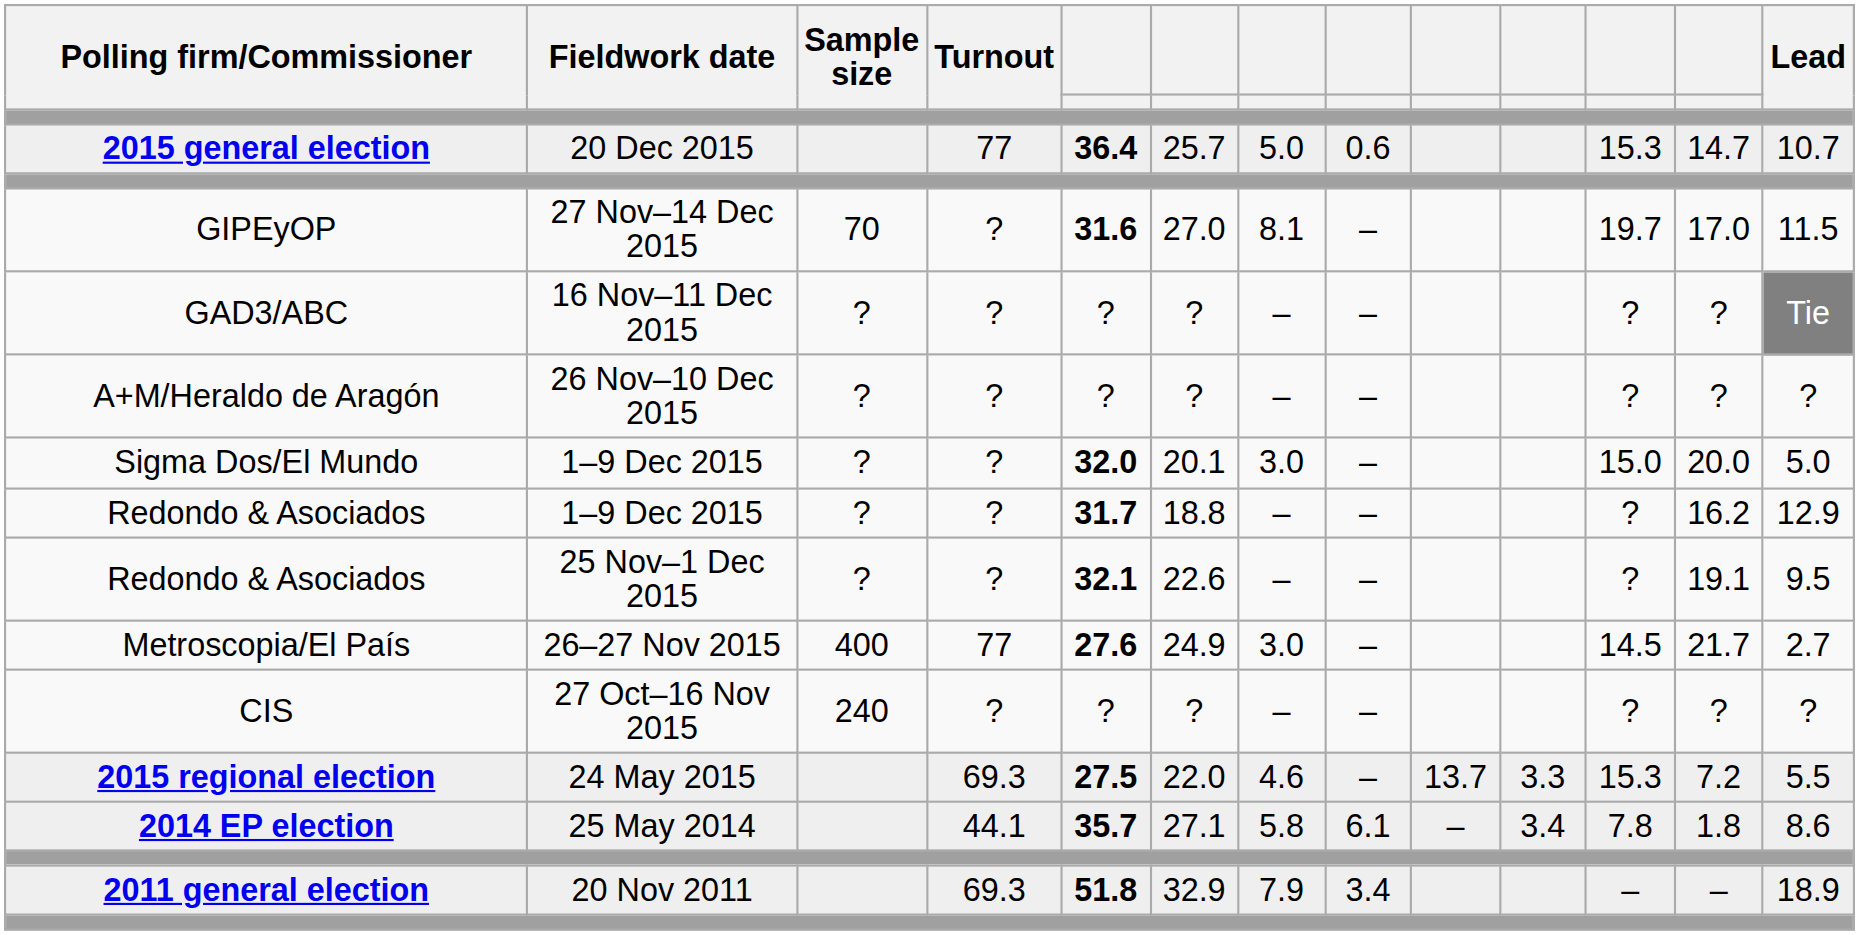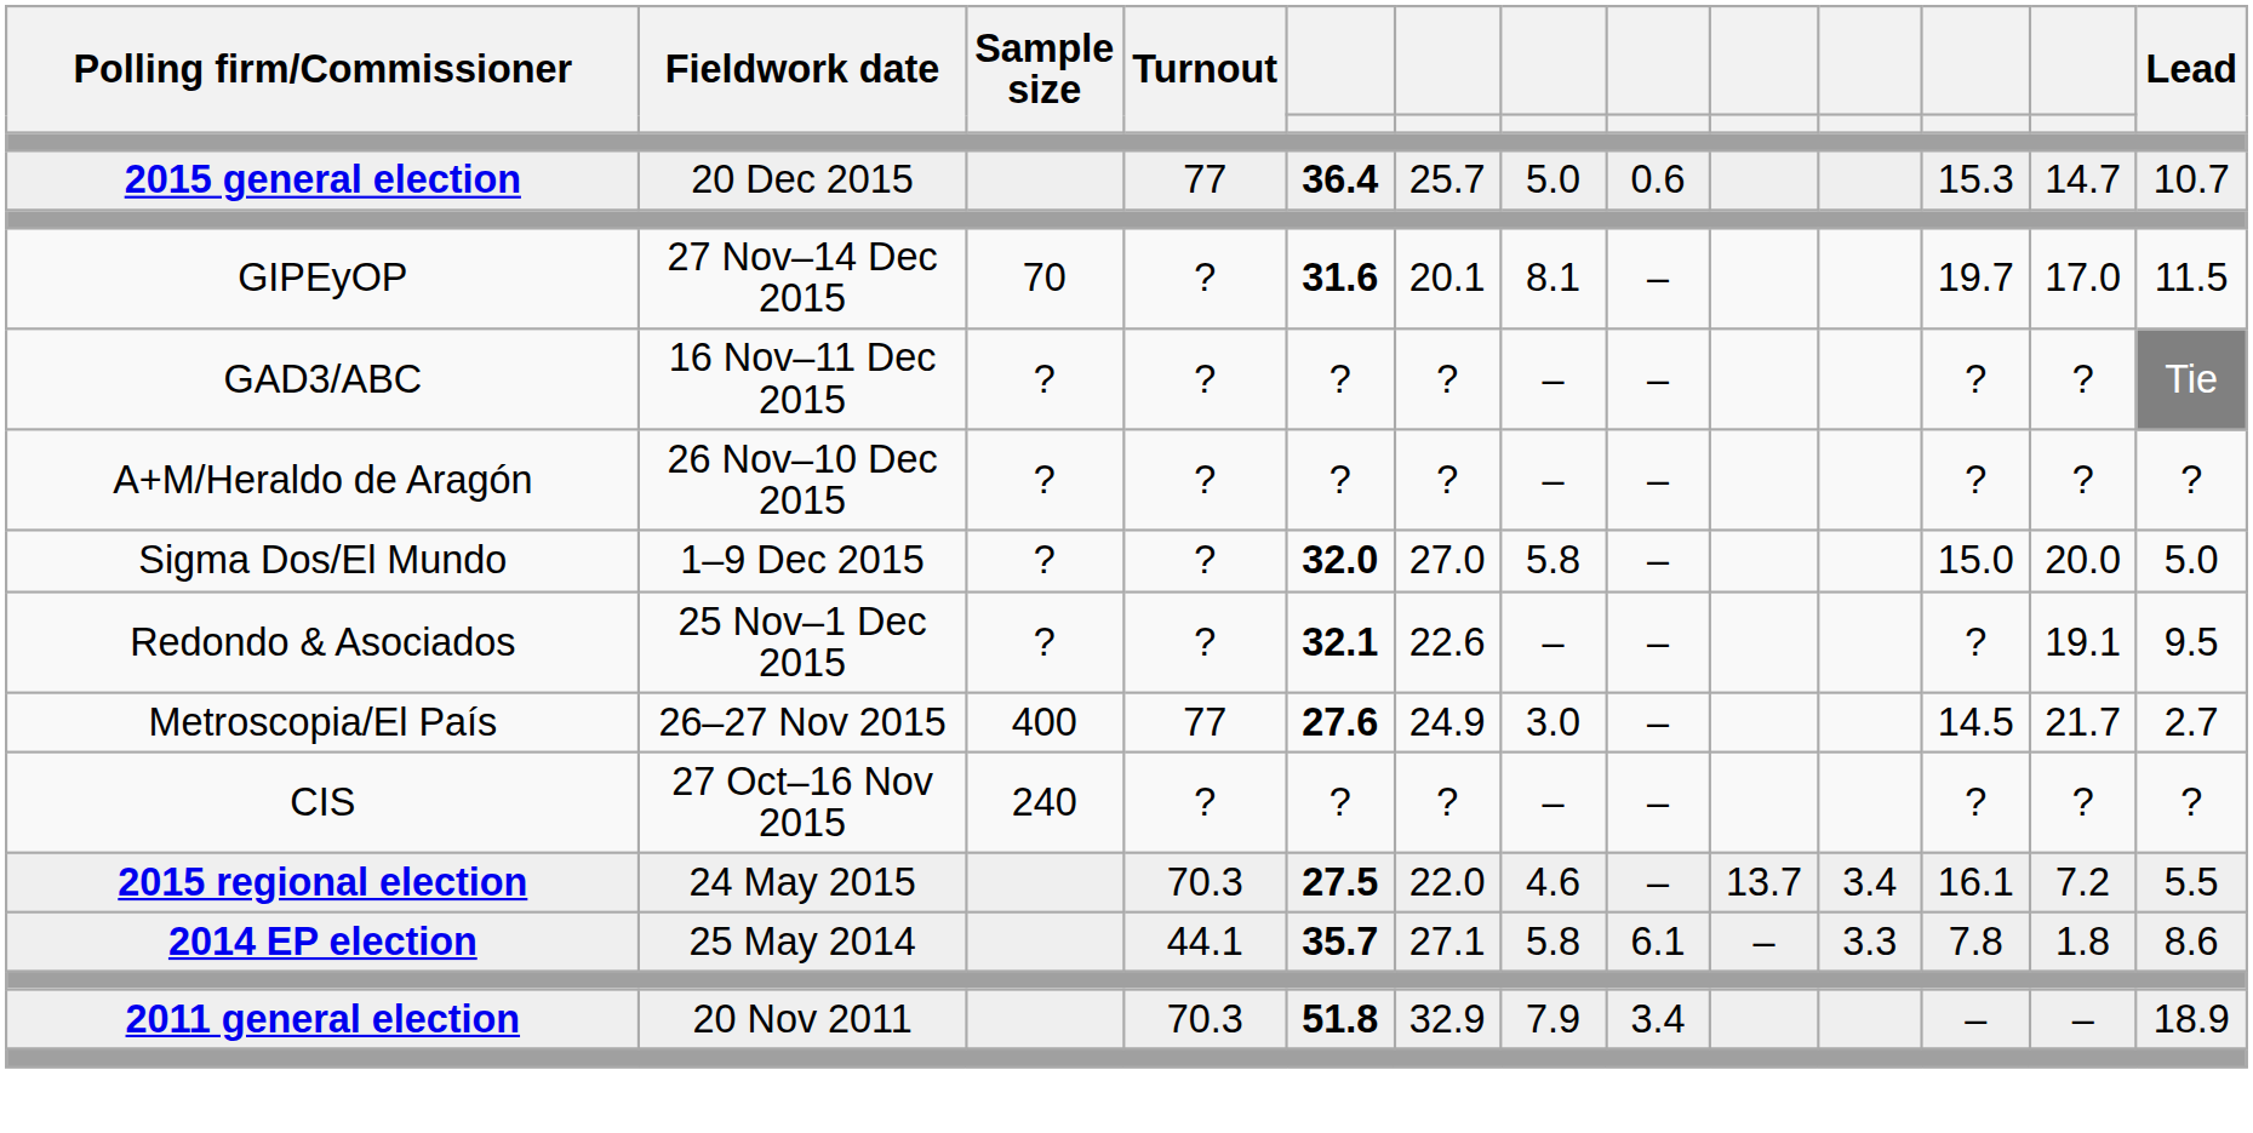GIPEyOP | column 6: 27.0 -> 20.1
Sigma Dos/El Mundo | column 6: 20.1 -> 27.0
Sigma Dos/El Mundo | column 7: 3.0 -> 5.8
- row: Redondo & Asociados | 1–9 Dec 2015 | ? | ? | 31.7 | 18.8 | – | – | ? | 16.2 | 12.9
2015 regional election | Turnout: 69.3 -> 70.3
2015 regional election | column 10: 3.3 -> 3.4
2015 regional election | column 11: 15.3 -> 16.1
2014 EP election | column 10: 3.4 -> 3.3
2011 general election | Turnout: 69.3 -> 70.3
